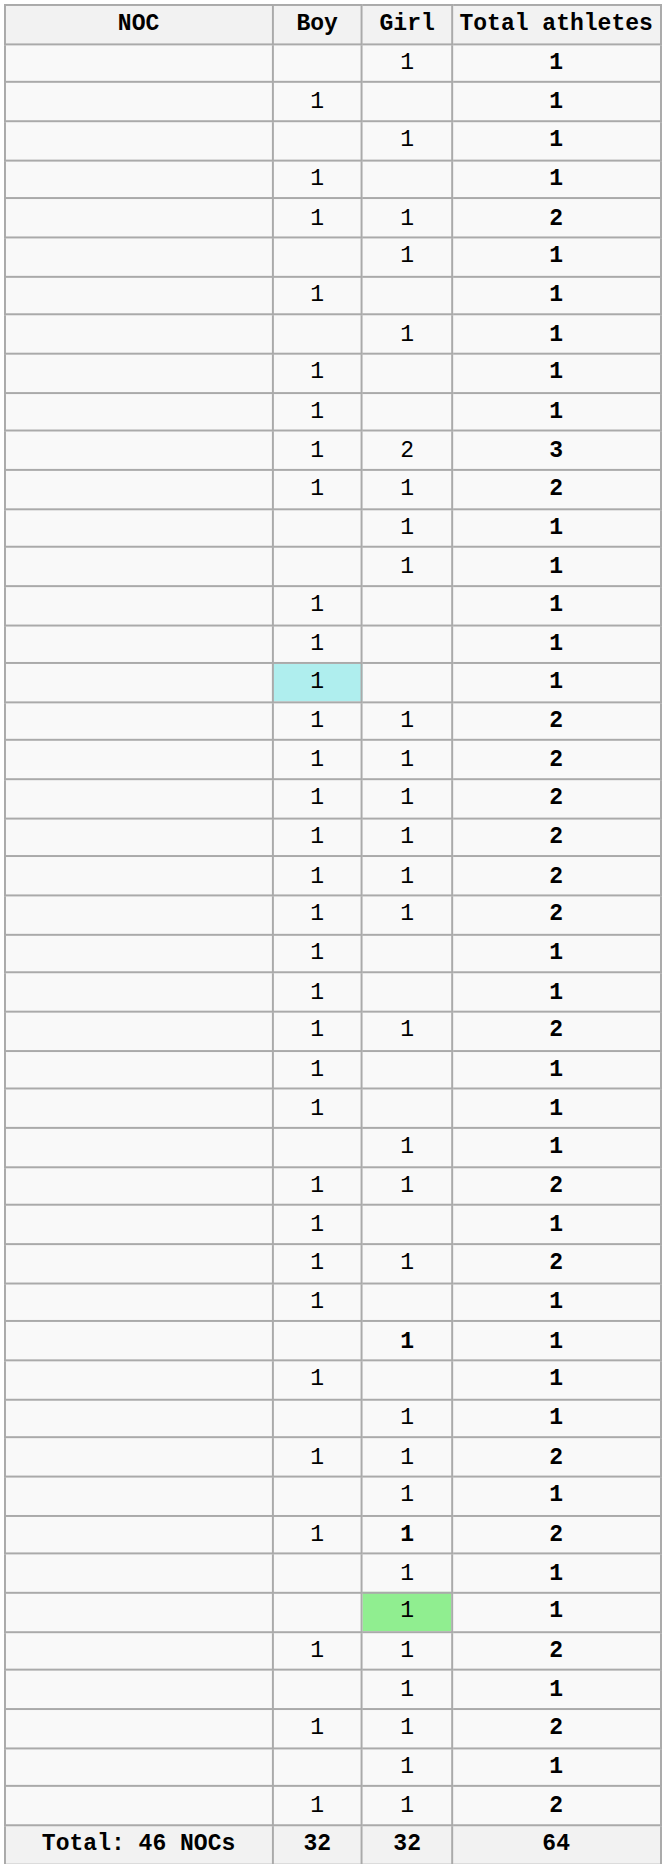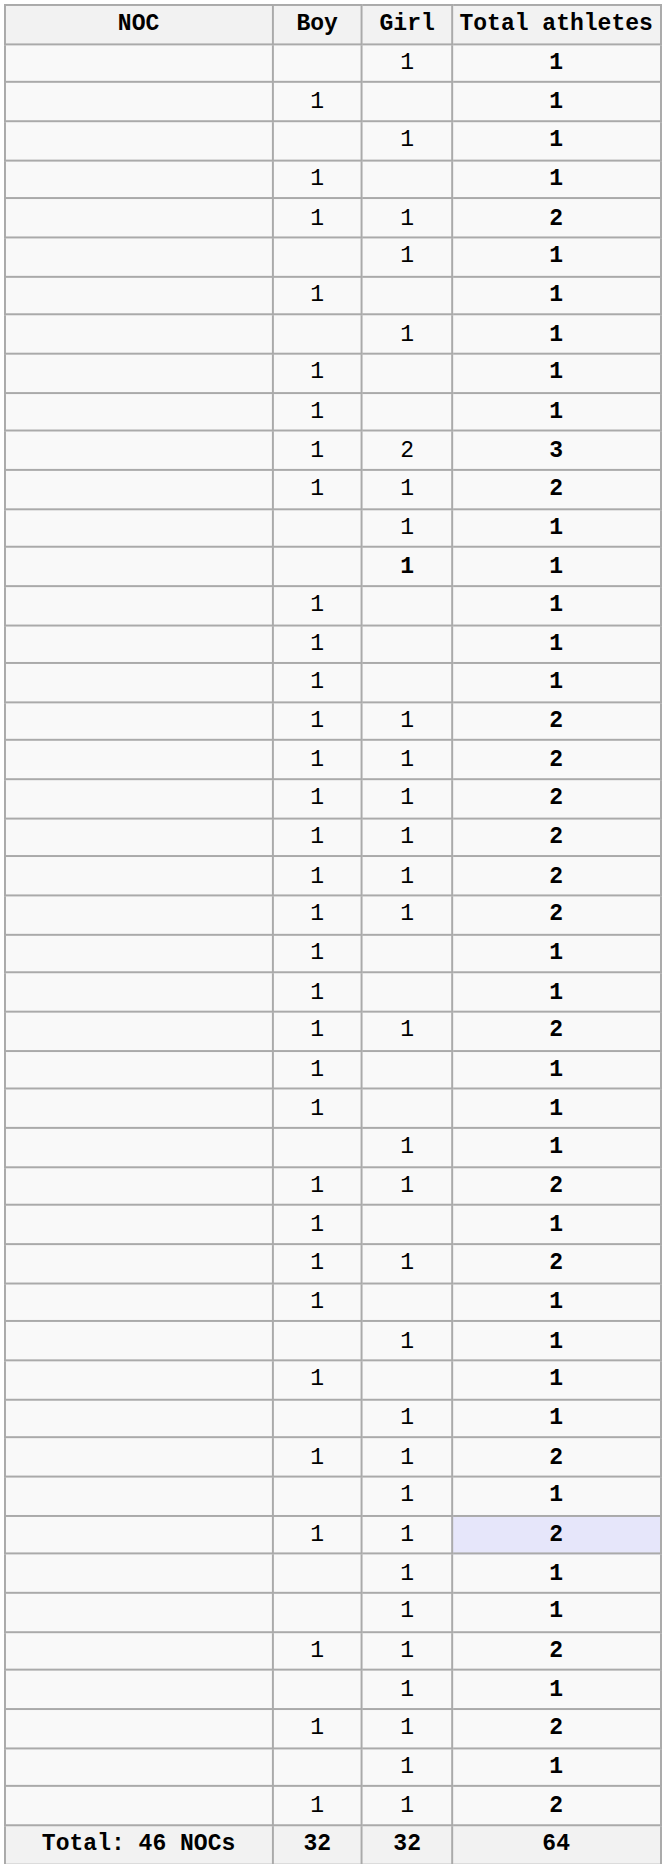row 15 | Girl: normal -> bold
row 18 | Boy: paleturquoise background -> no background
row 35 | Girl: bold -> normal
row 40 | Girl: bold -> normal
row 40 | Total athletes: no background -> lavender background
row 42 | Girl: lightgreen background -> no background
